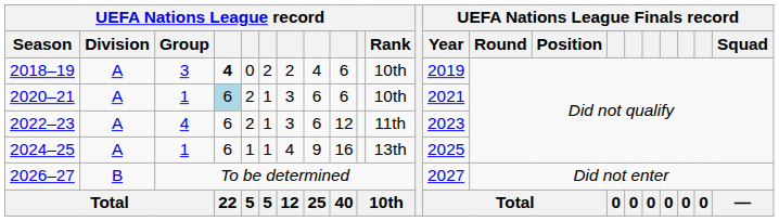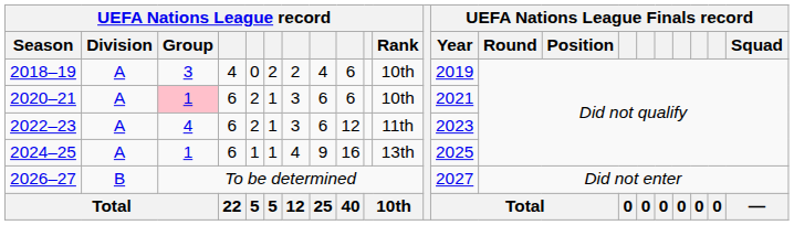2018–19 | column 4: bold -> normal
2020–21 | UEFA Nations League record / Group: no background -> pink background
2020–21 | column 4: lightblue background -> no background
